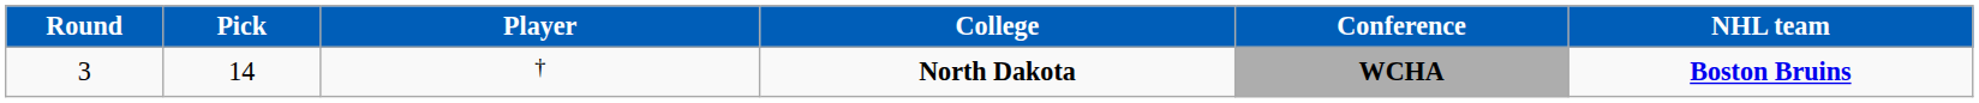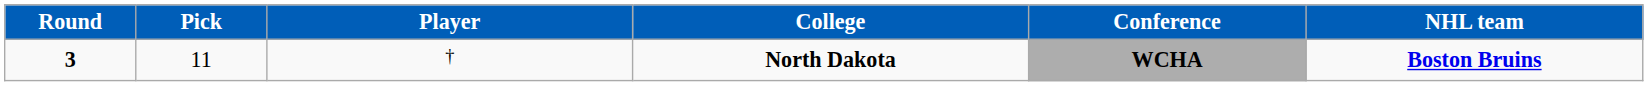North Dakota | Round: normal -> bold
North Dakota | Pick: 14 -> 11
